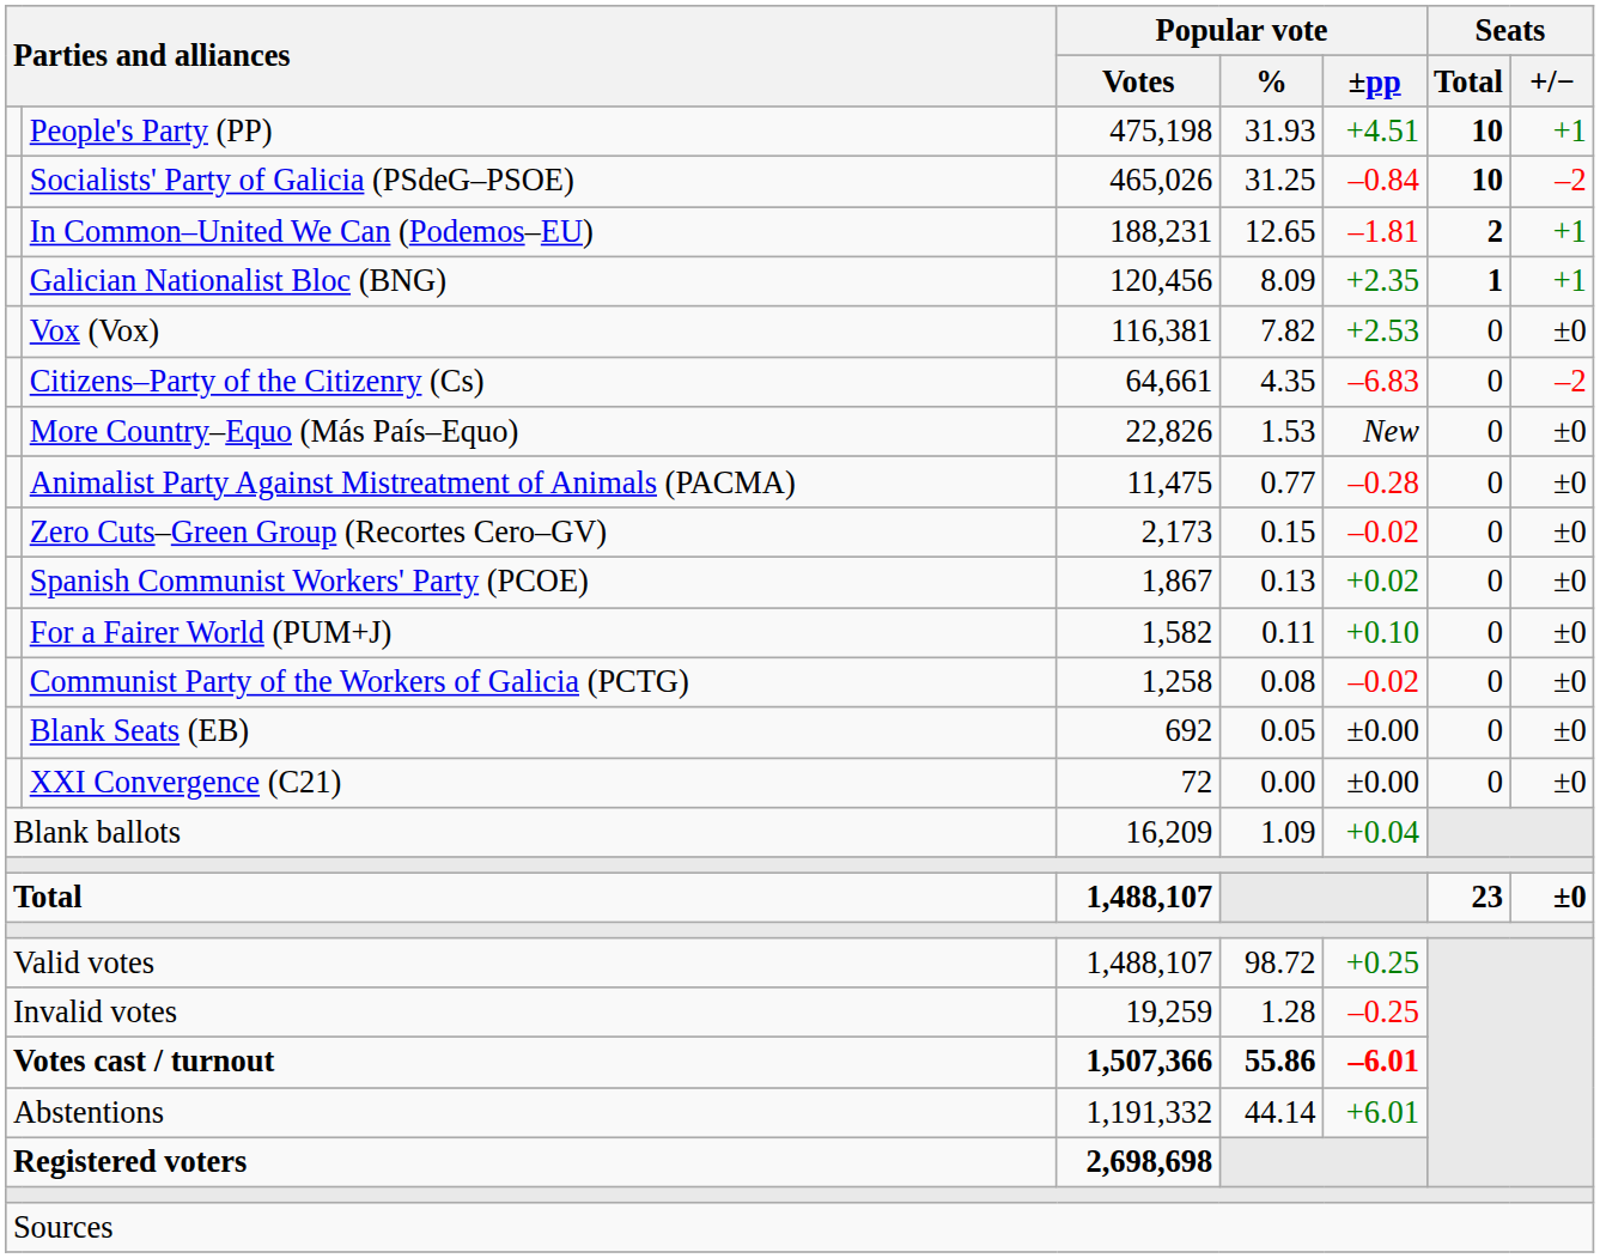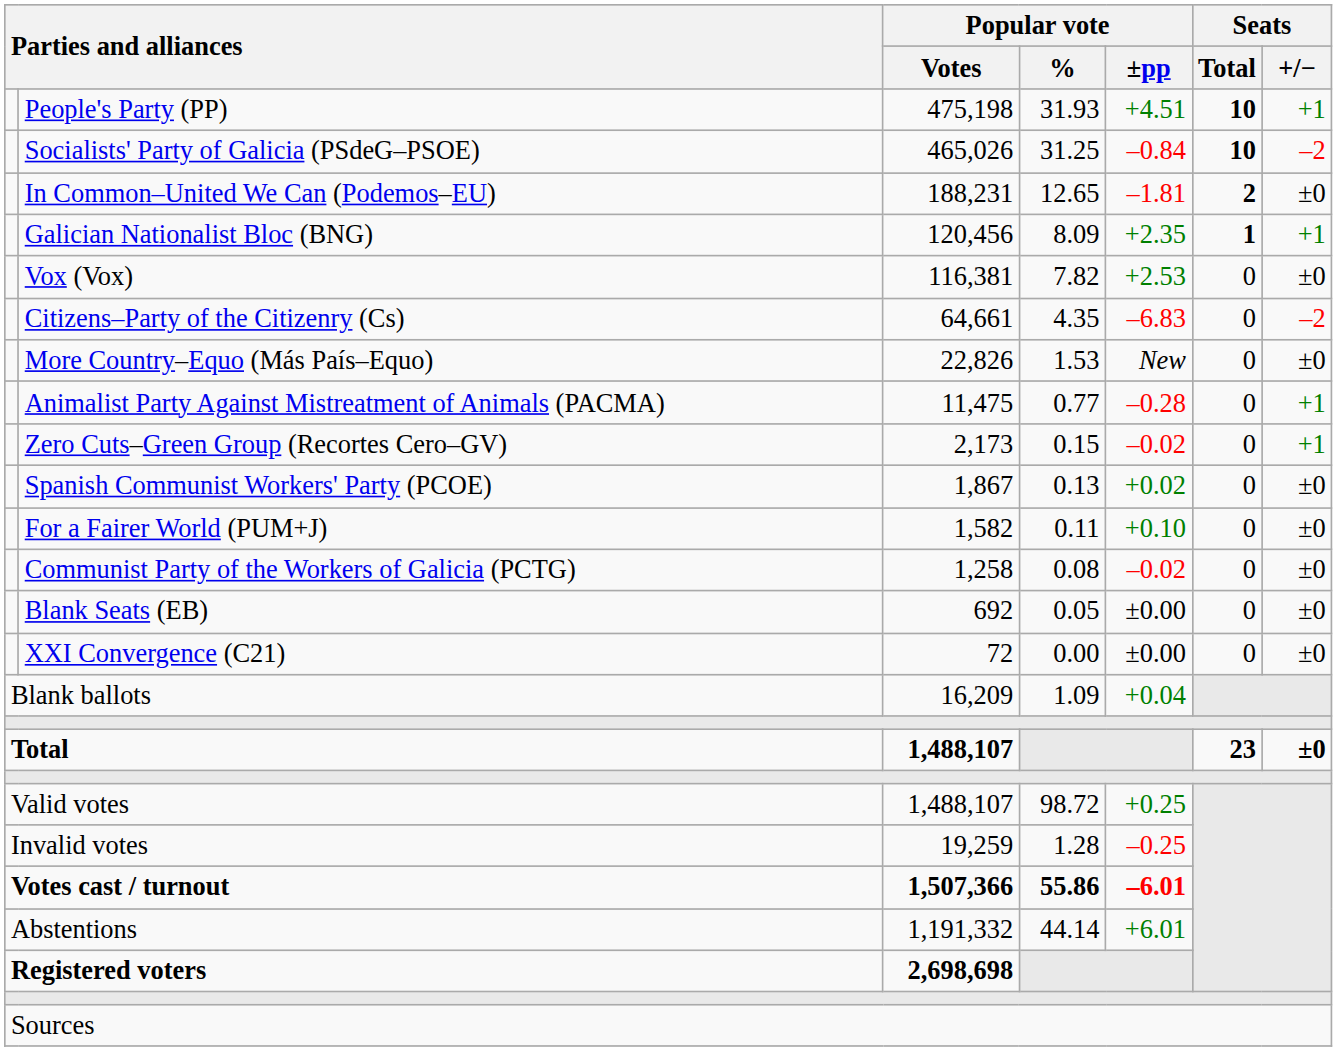In Common–United We Can (Podemos–EU) | Seats / +/−: +1 -> ±0
Animalist Party Against Mistreatment of Animals (PACMA) | Seats / +/−: ±0 -> +1
Zero Cuts–Green Group (Recortes Cero–GV) | Seats / +/−: ±0 -> +1
